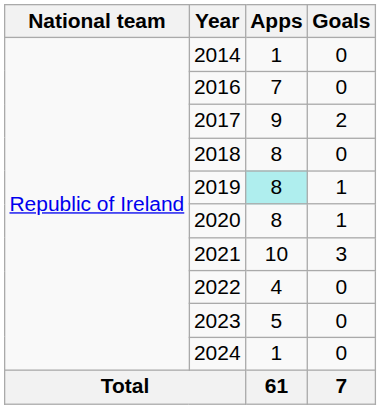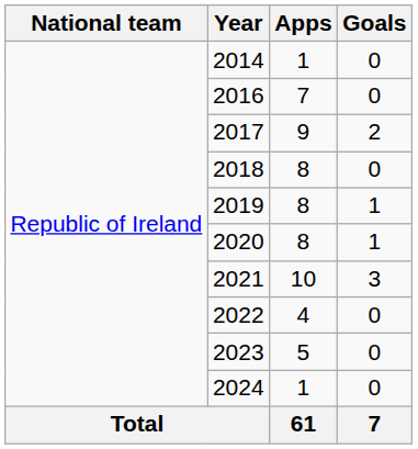2019 | Apps: paleturquoise background -> no background
